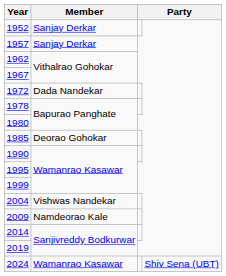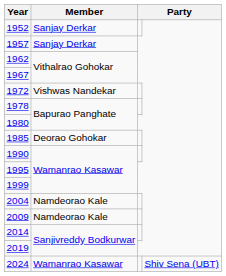1972 | Member: Dada Nandekar -> Vishwas Nandekar
2004 | Member: Vishwas Nandekar -> Namdeorao Kale
